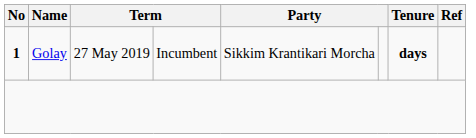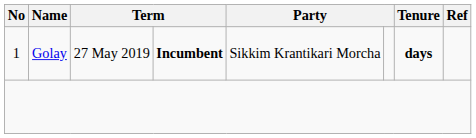Golay | No: bold -> normal
Golay | column 4: normal -> bold
